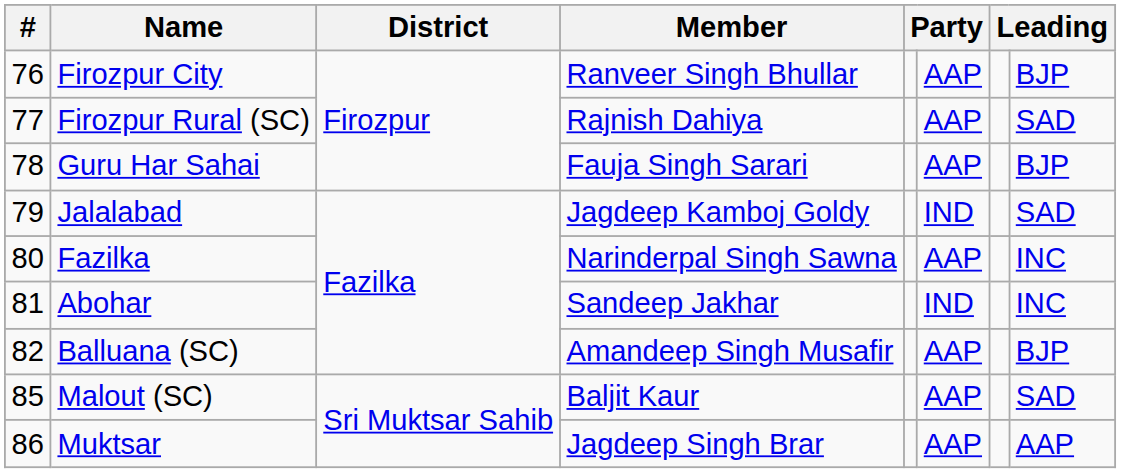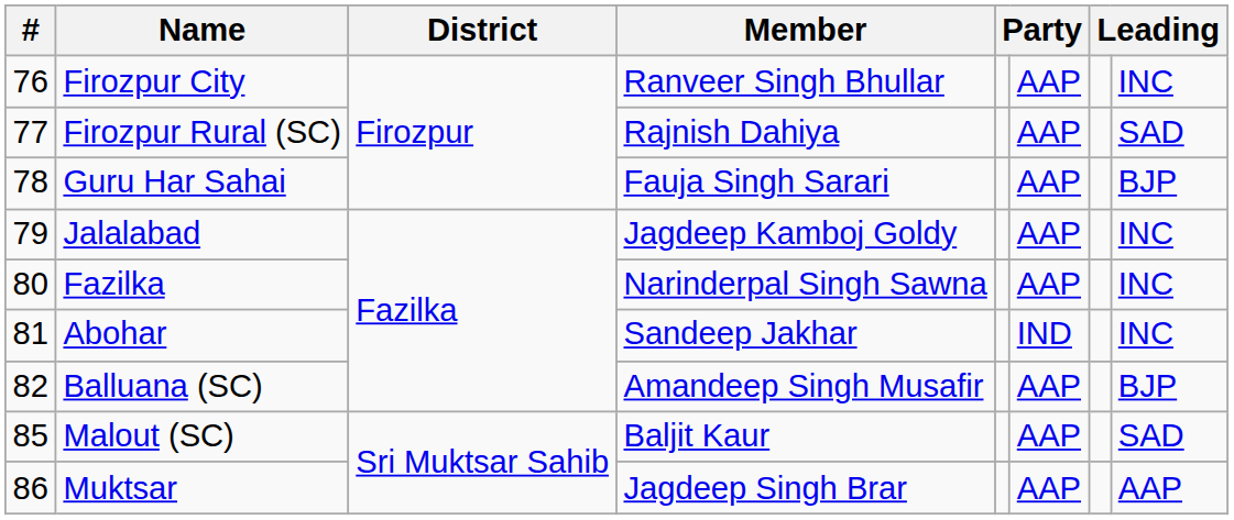Firozpur City | column 8: BJP -> INC
Jalalabad | column 6: IND -> AAP
Jalalabad | column 8: SAD -> INC
